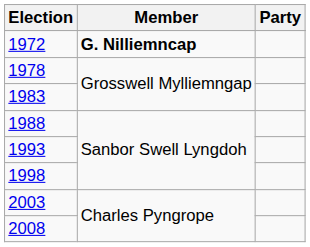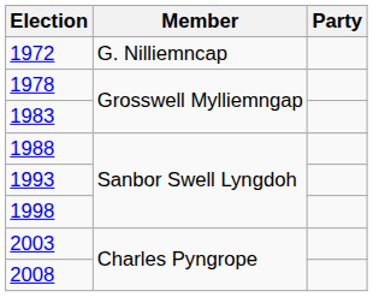1972 | Member: bold -> normal
